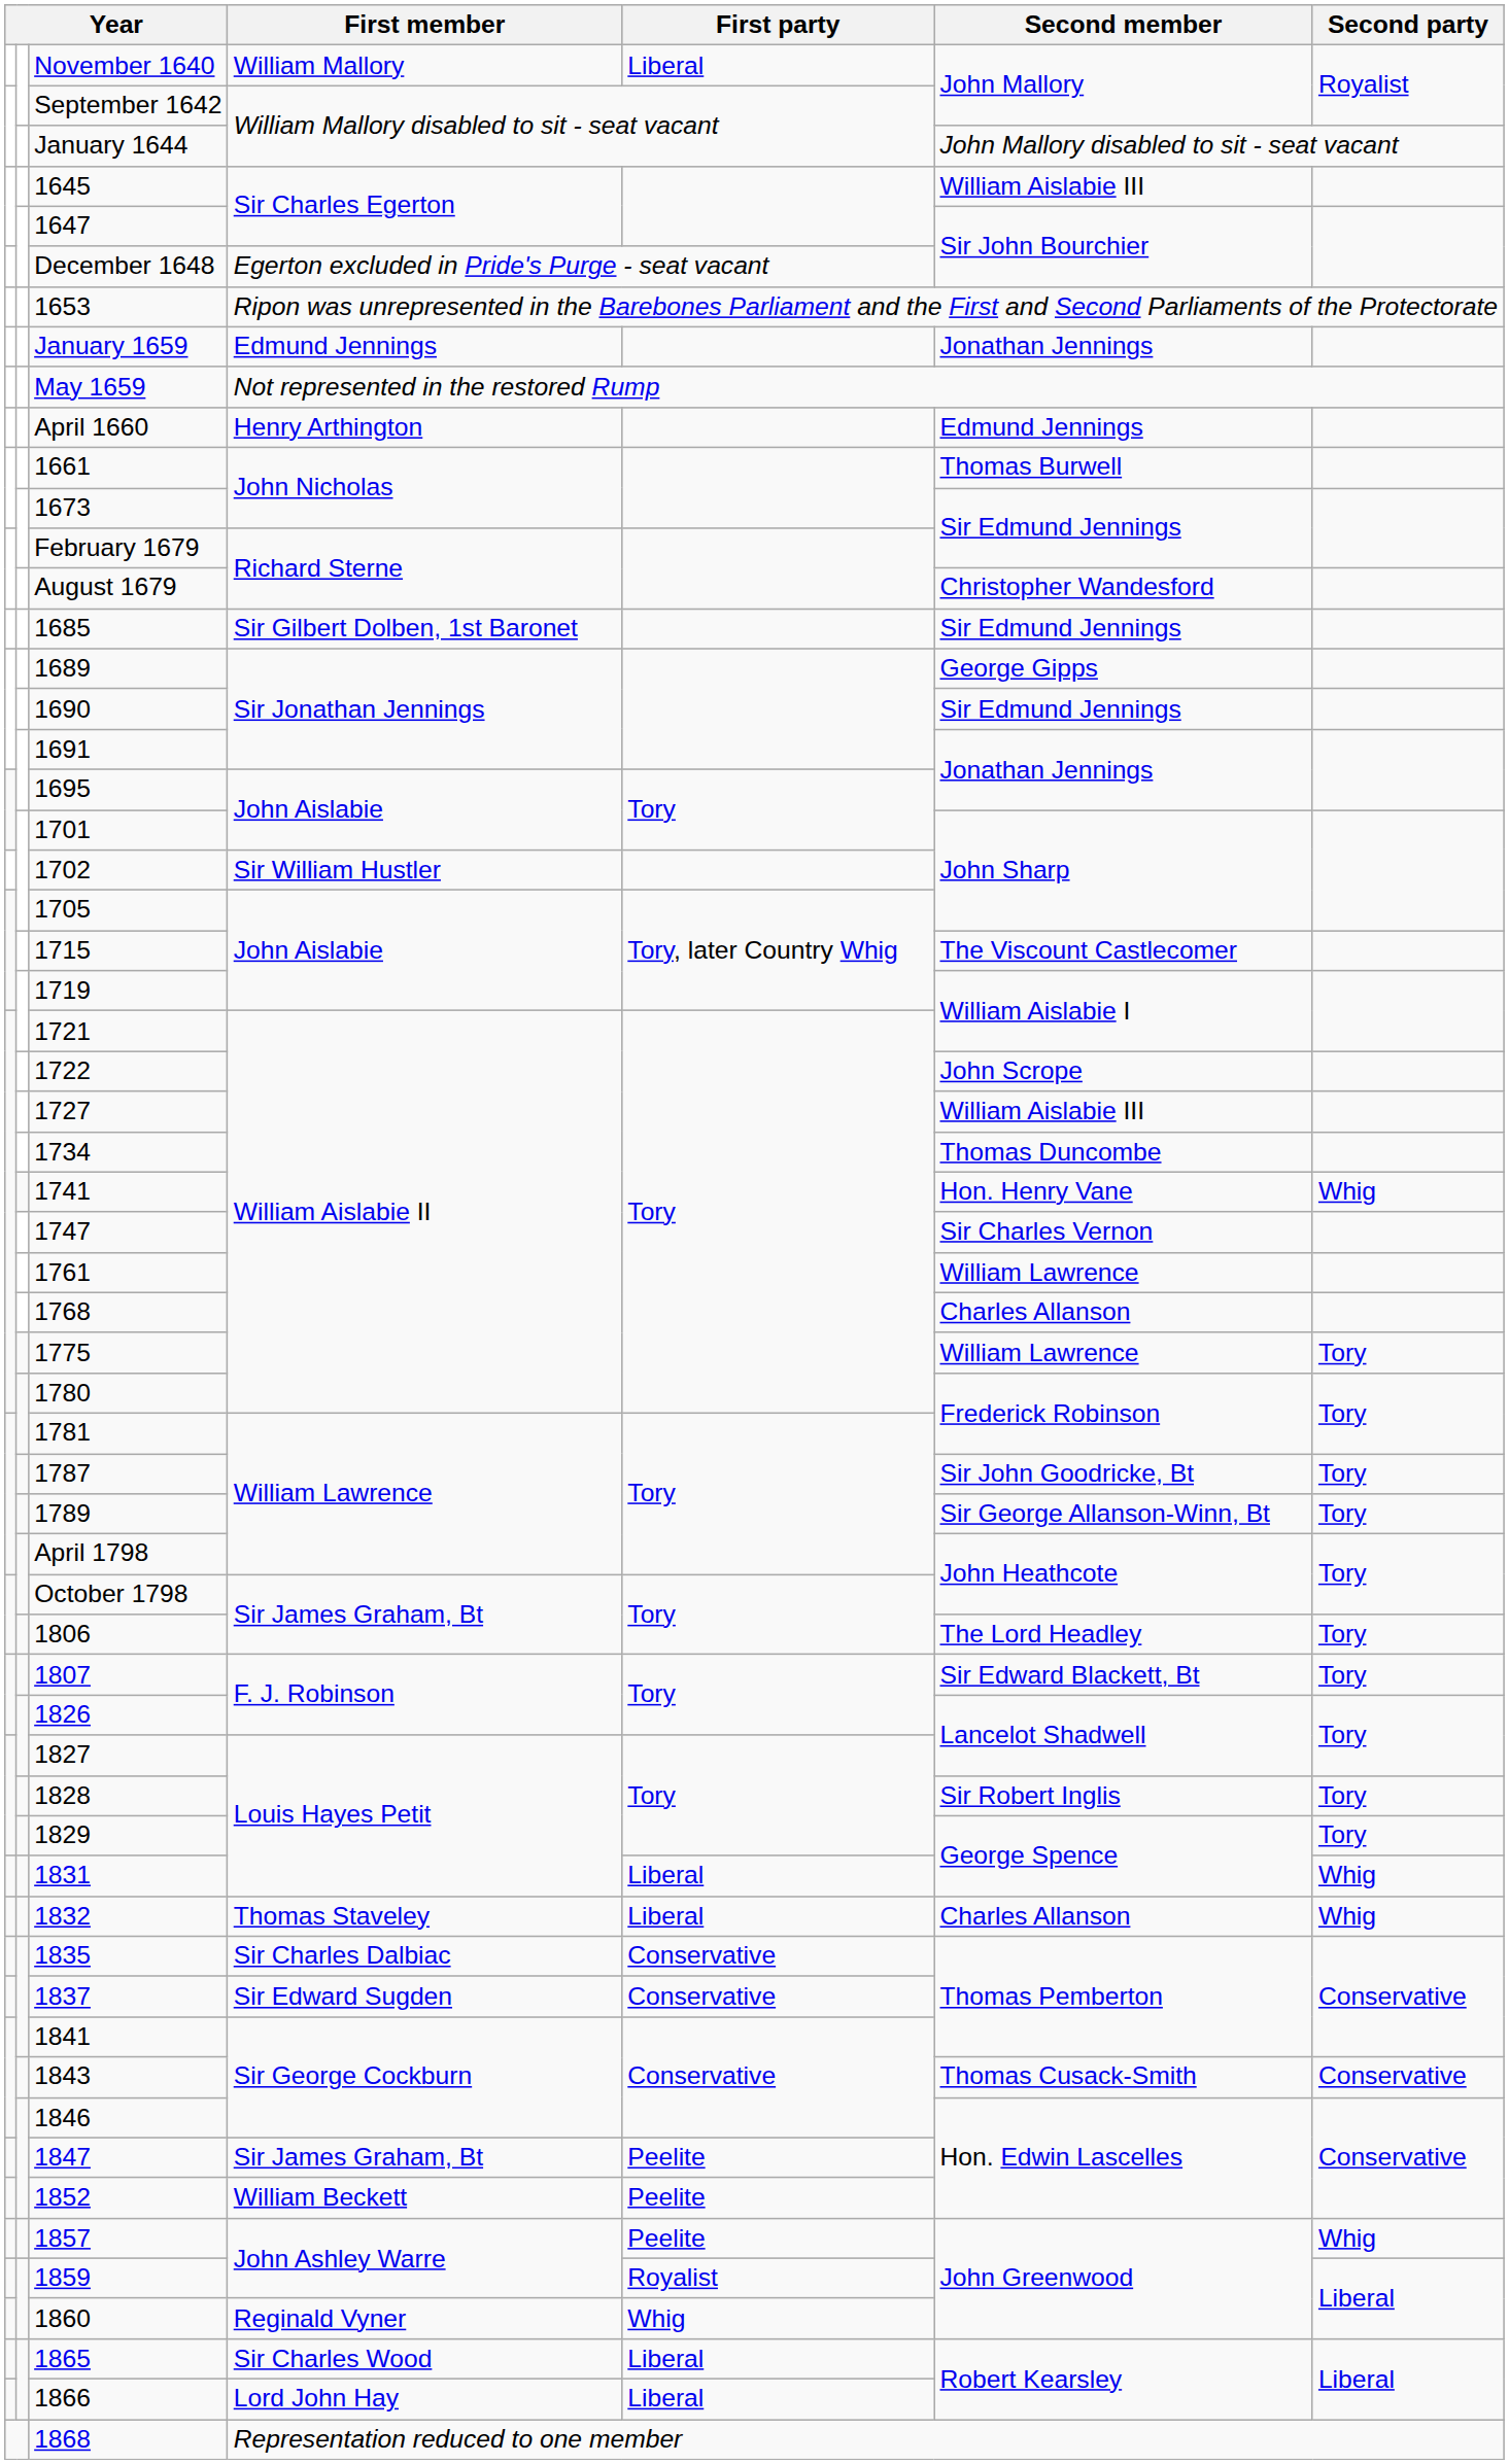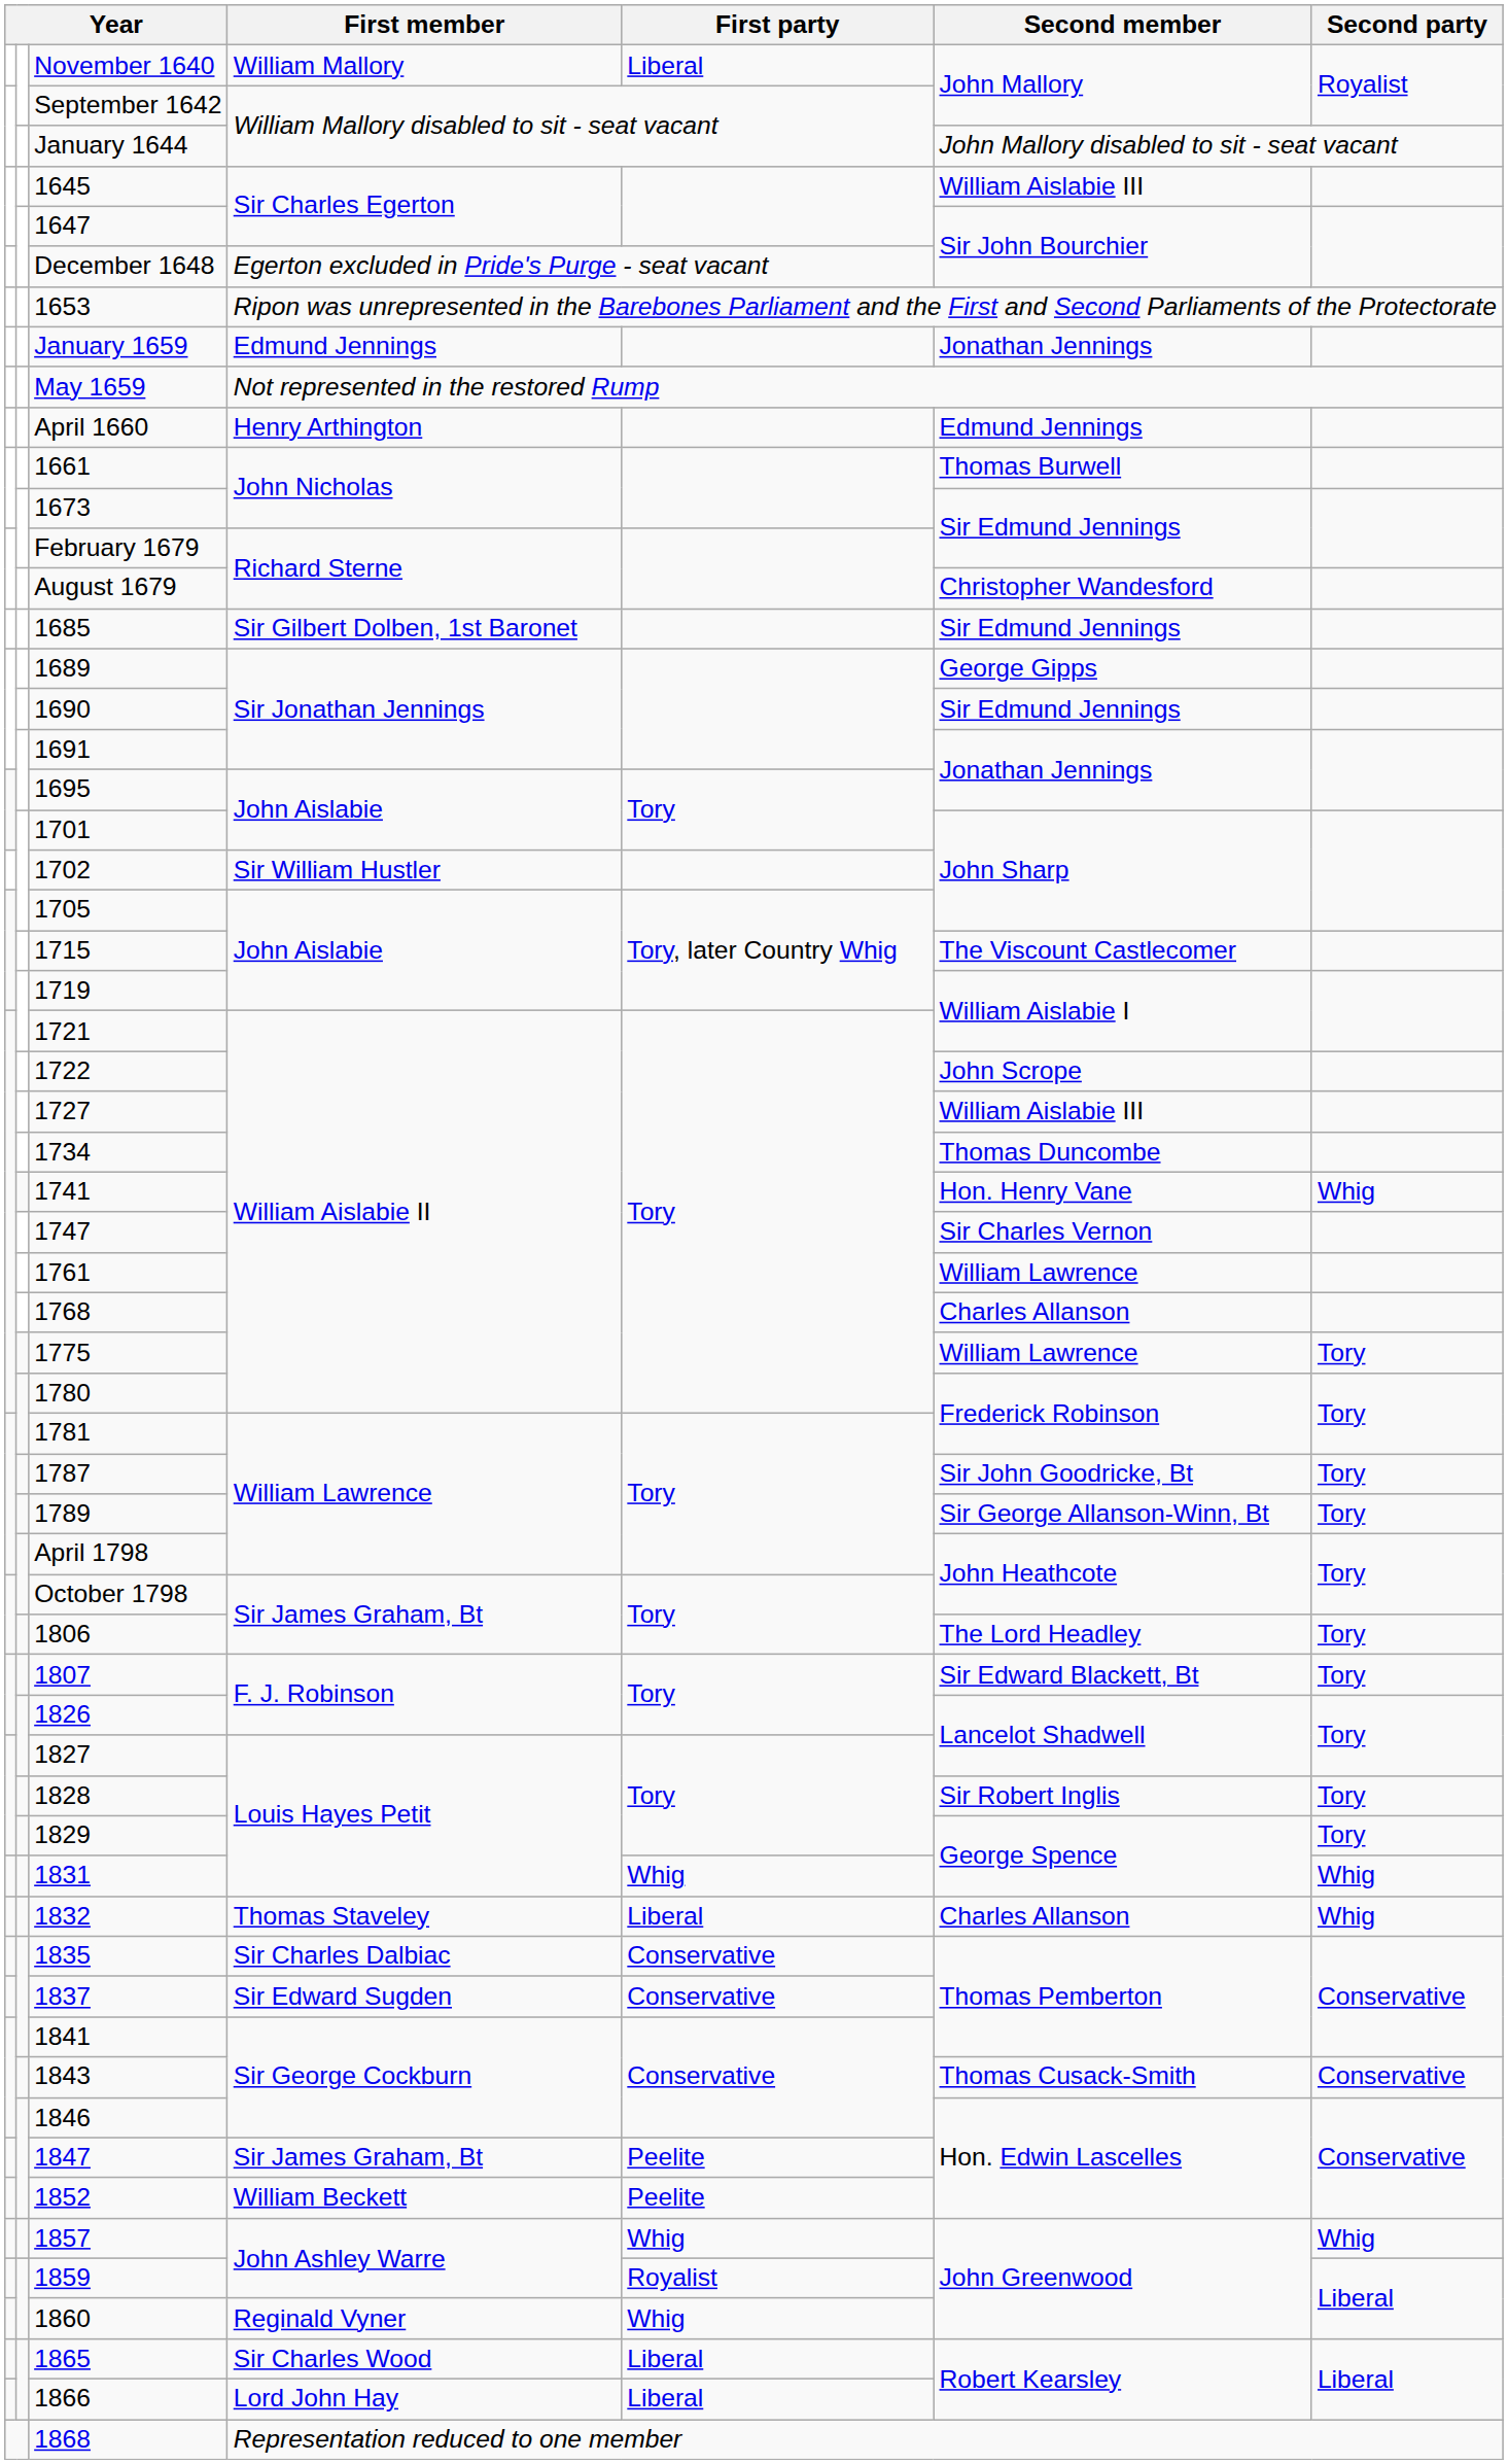1831 | First party: Liberal -> Whig
1857 | First party: Peelite -> Whig
